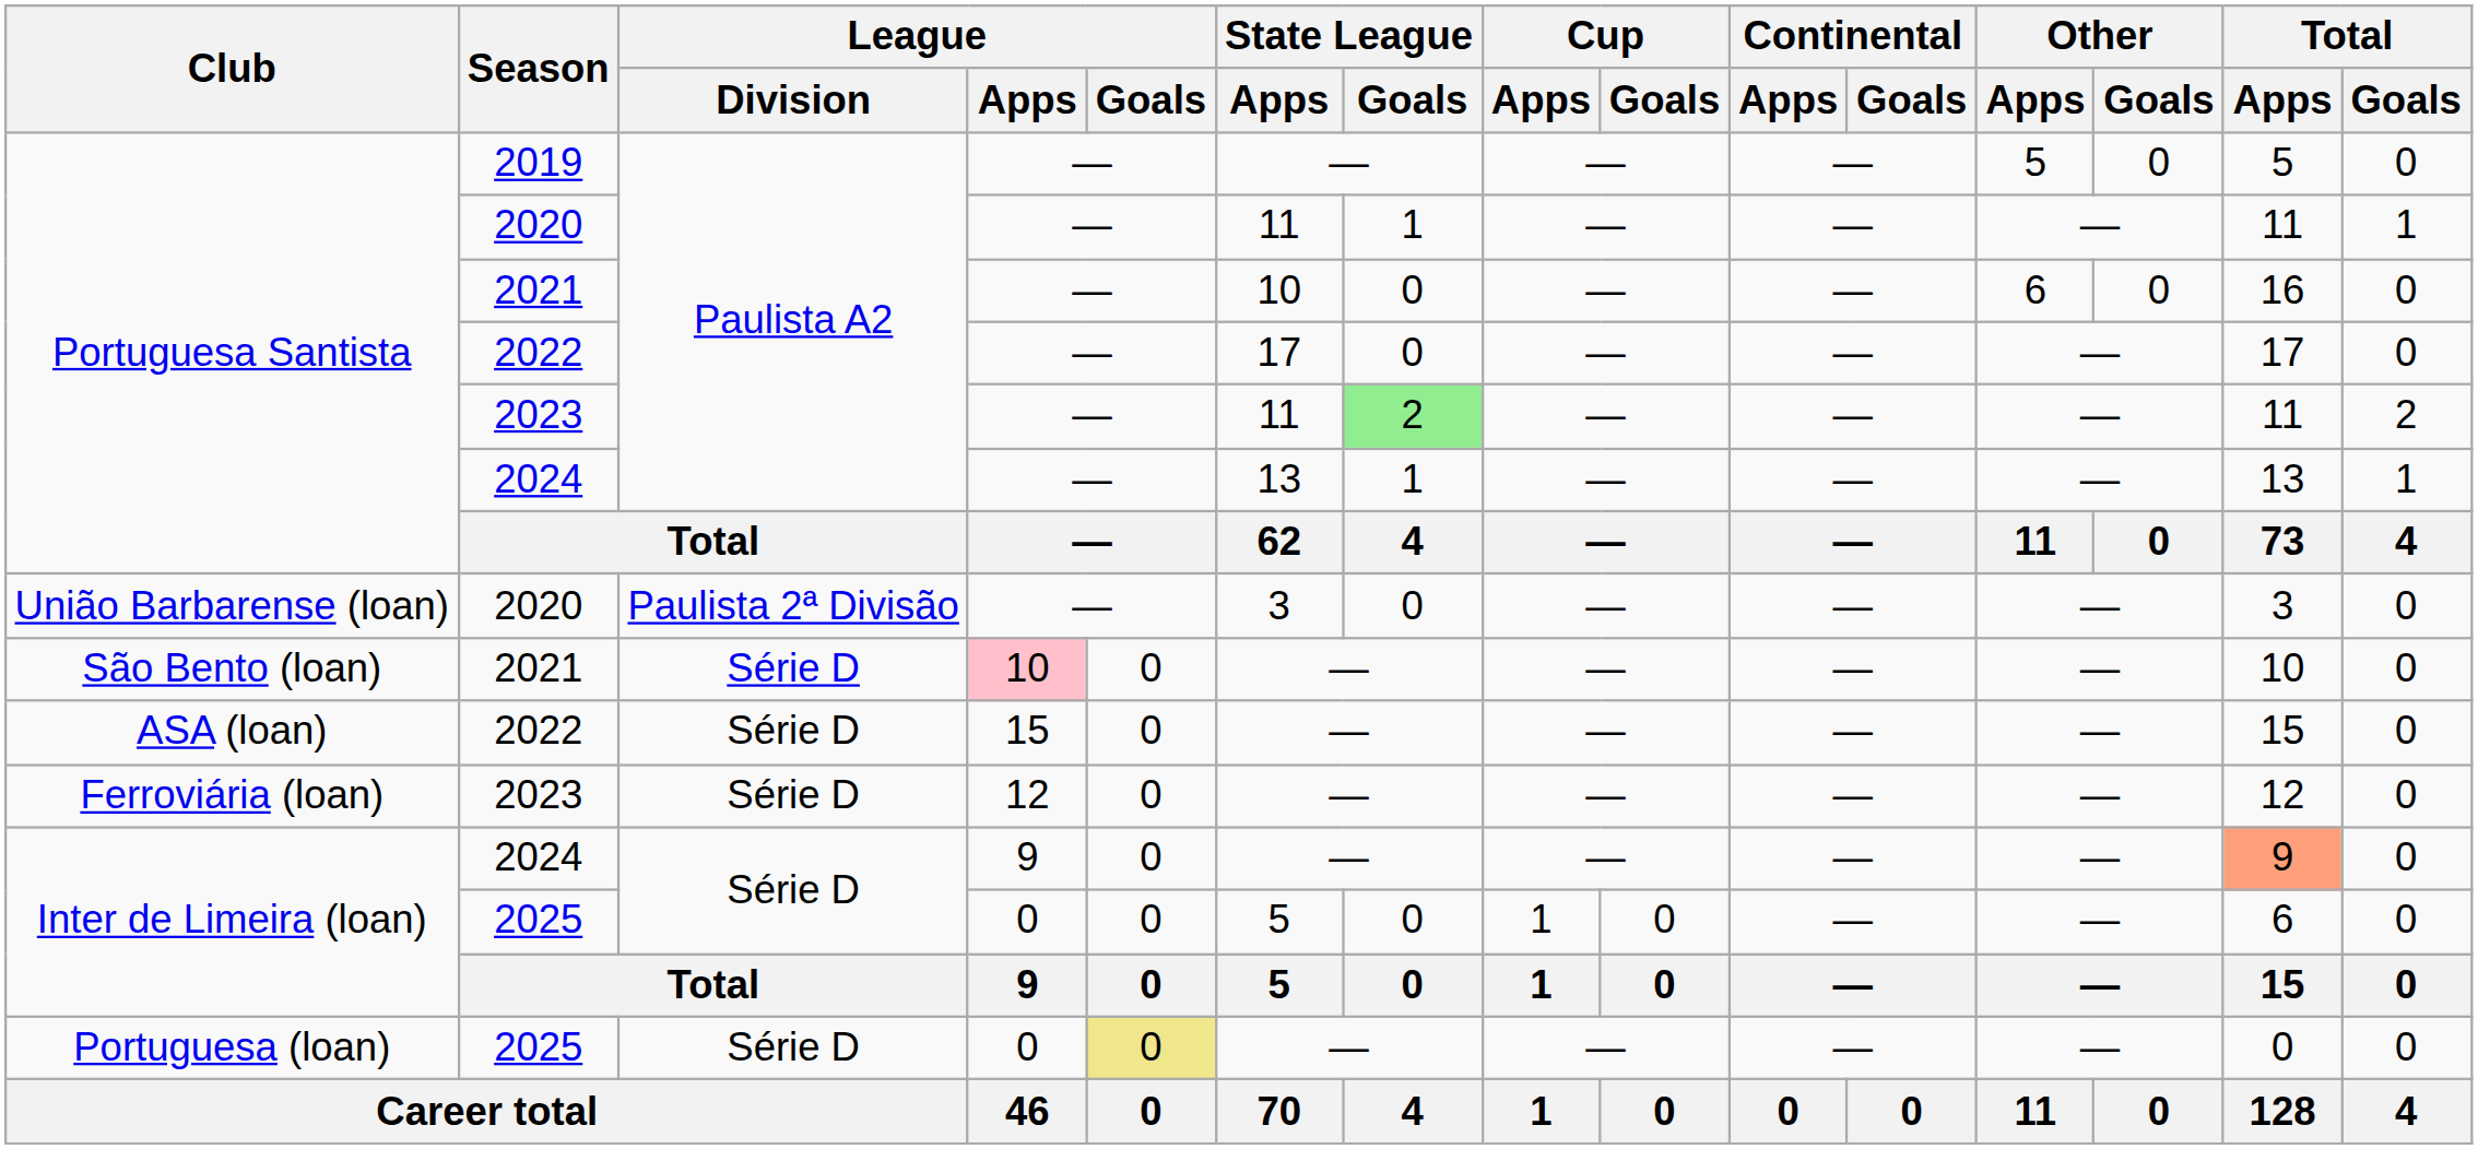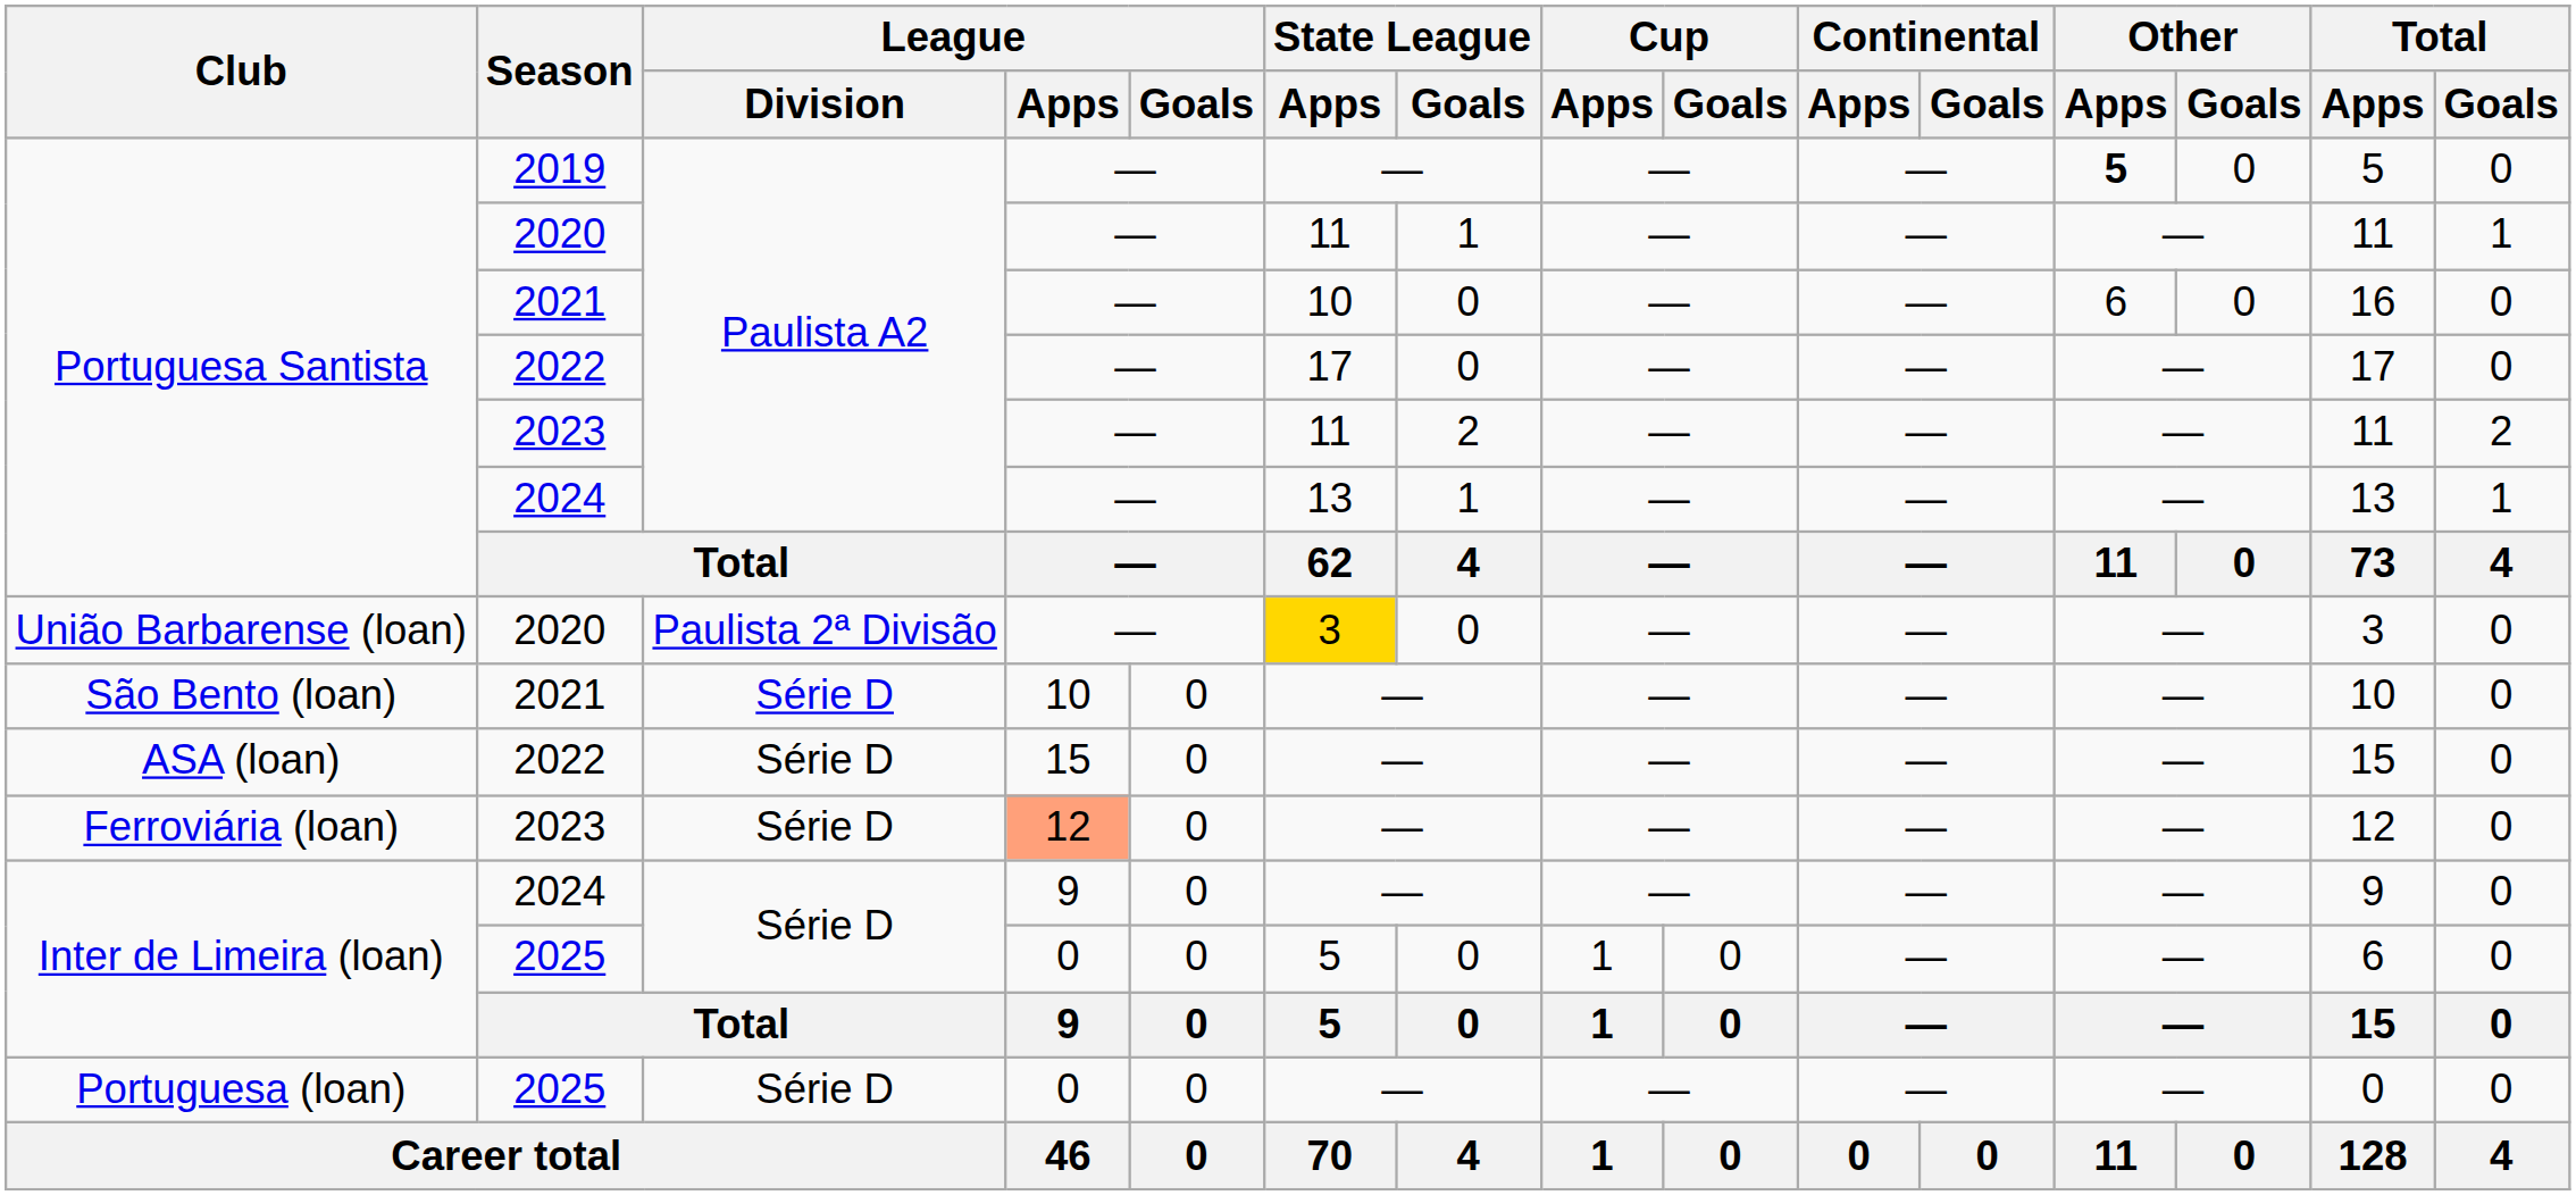Portuguesa Santista / 2019 | Other / Apps: normal -> bold
Portuguesa Santista / 2023 | State League / Goals: lightgreen background -> no background
União Barbarense (loan) | State League / Apps: no background -> gold background
São Bento (loan) | League / Apps: pink background -> no background
Ferroviária (loan) | League / Apps: no background -> lightsalmon background
Inter de Limeira (loan) / 2024 | Total / Apps: lightsalmon background -> no background
Portuguesa (loan) | League / Goals: khaki background -> no background
